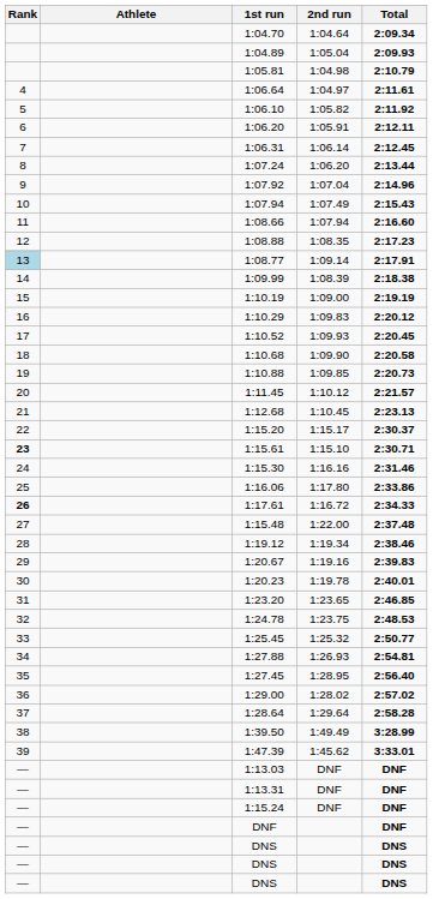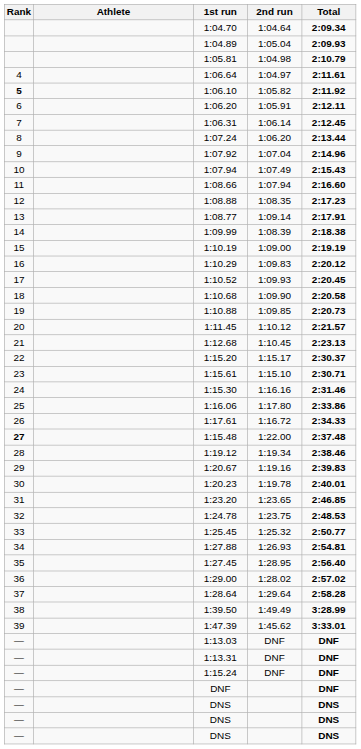1:06.10 | Rank: normal -> bold
1:08.77 | Rank: lightblue background -> no background
1:15.61 | Rank: bold -> normal
1:17.61 | Rank: bold -> normal
1:15.48 | Rank: normal -> bold
